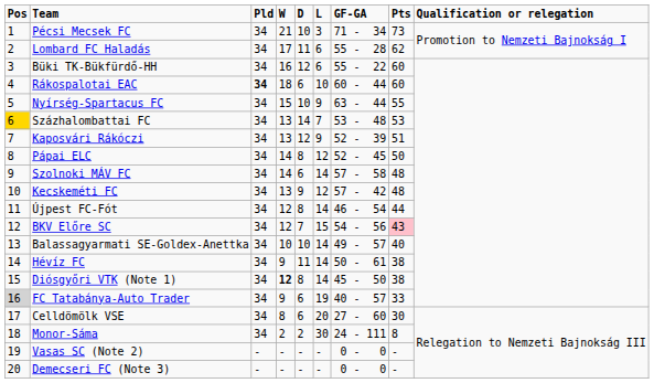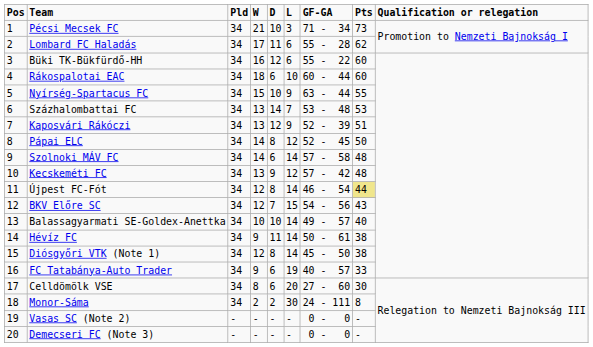Rákospalotai EAC | Pld: bold -> normal
Százhalombattai FC | Pos: gold background -> no background
Újpest FC-Fót | Pts: no background -> khaki background
BKV Előre SC | Pts: pink background -> no background
Diósgyőri VTK (Note 1) | W: bold -> normal
FC Tatabánya-Auto Trader | Pos: lightgrey background -> no background
